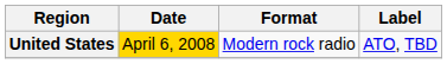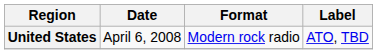United States | Date: gold background -> no background
